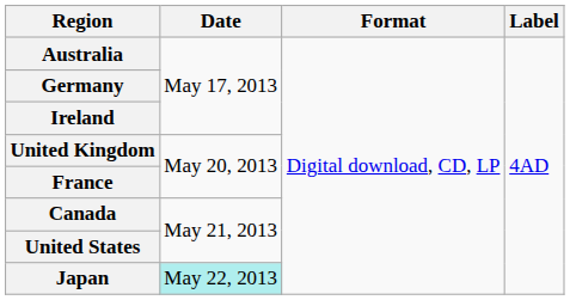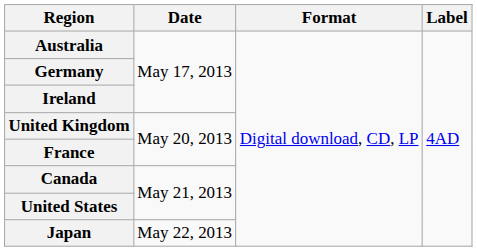Japan | Date: paleturquoise background -> no background
